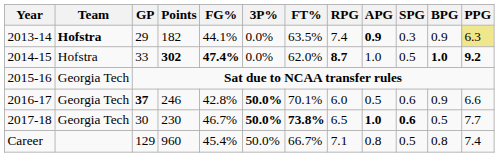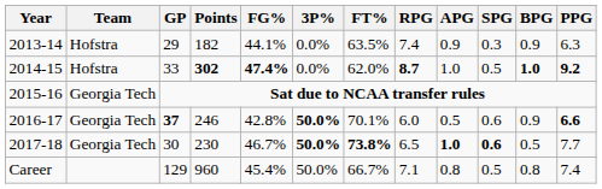2013-14 | Team: bold -> normal
2013-14 | APG: bold -> normal
2013-14 | PPG: khaki background -> no background
2016-17 | PPG: normal -> bold
